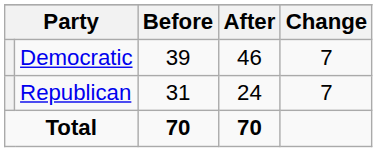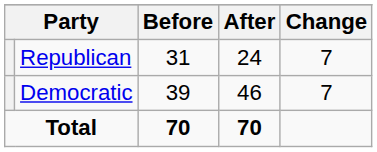rows swapped: Democratic <-> Republican
